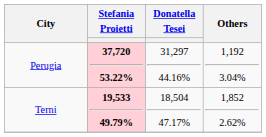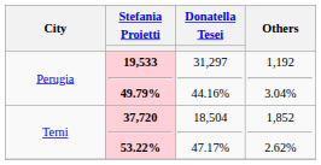Perugia | Stefania Proietti: 37,720 53.22% -> 19,533 49.79%
Terni | Stefania Proietti: 19,533 49.79% -> 37,720 53.22%
